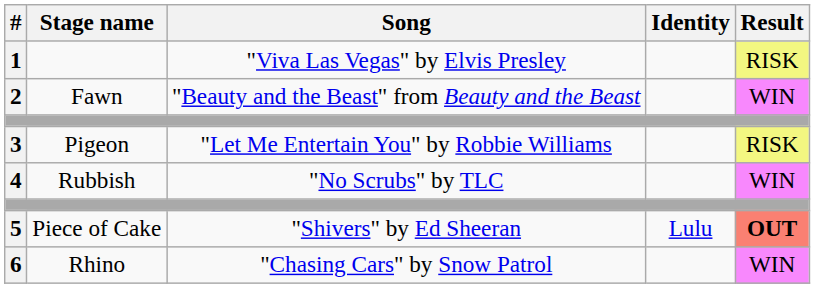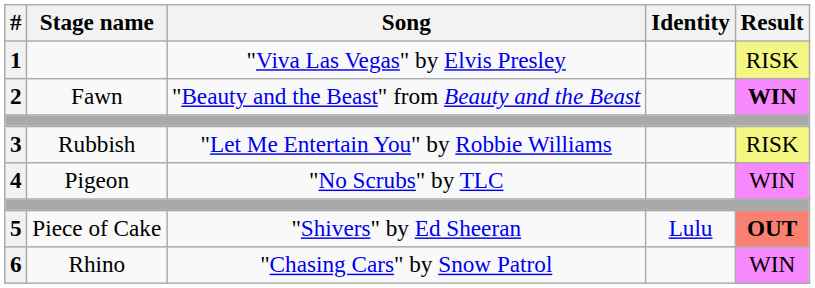2 | Result: normal -> bold
3 | Stage name: Pigeon -> Rubbish
4 | Stage name: Rubbish -> Pigeon
